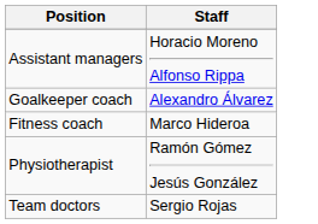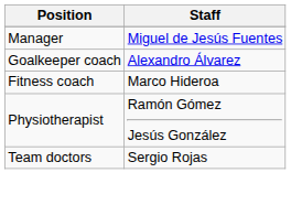+ row: Manager | Miguel de Jesús Fuentes
- row: Assistant managers | Horacio Moreno Alfonso Rippa
